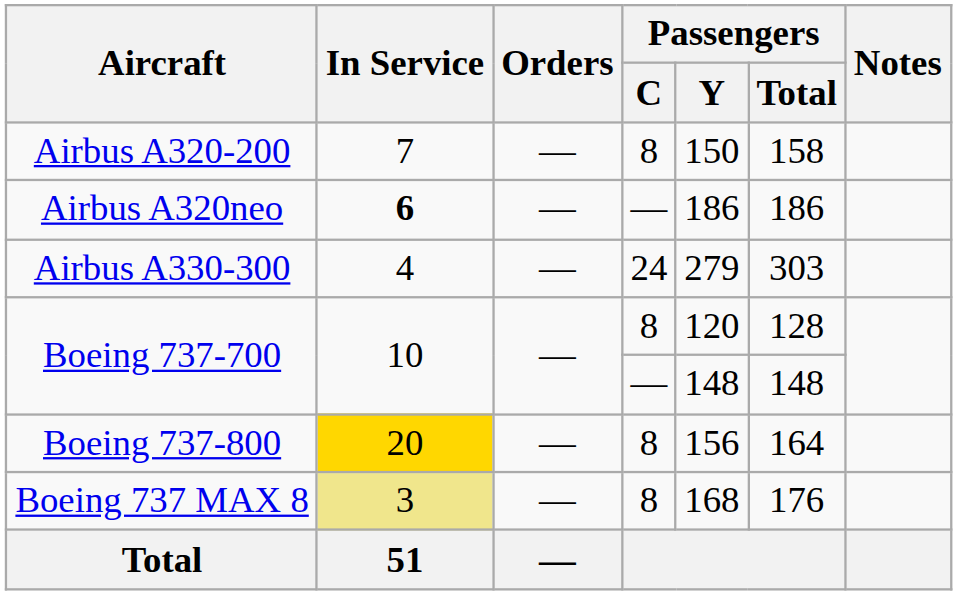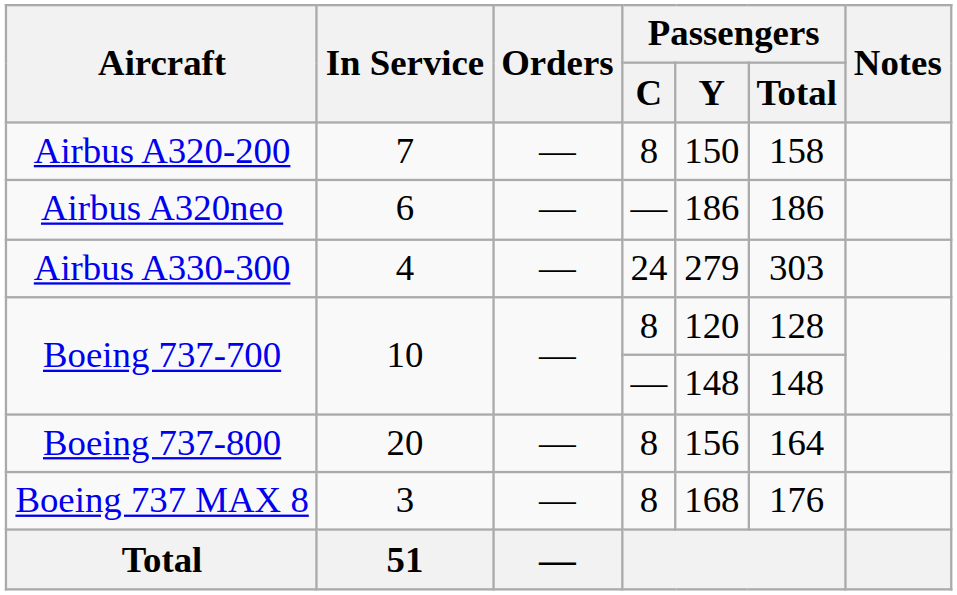Airbus A320neo | In Service: bold -> normal
Boeing 737-800 | In Service: gold background -> no background
Boeing 737 MAX 8 | In Service: khaki background -> no background
